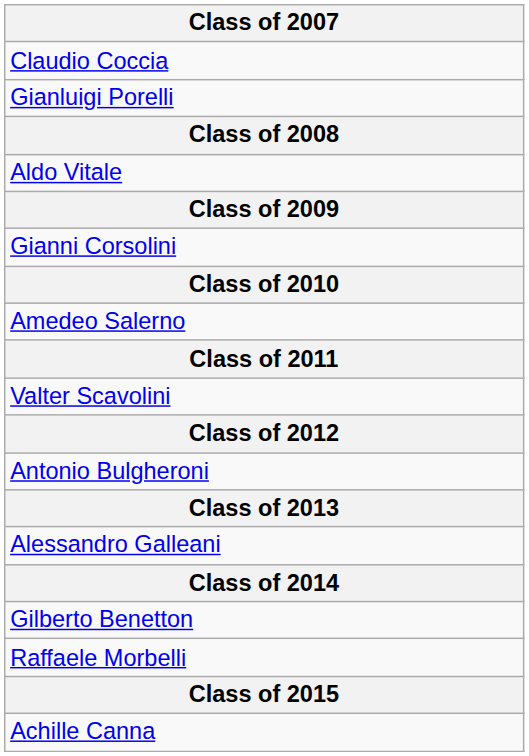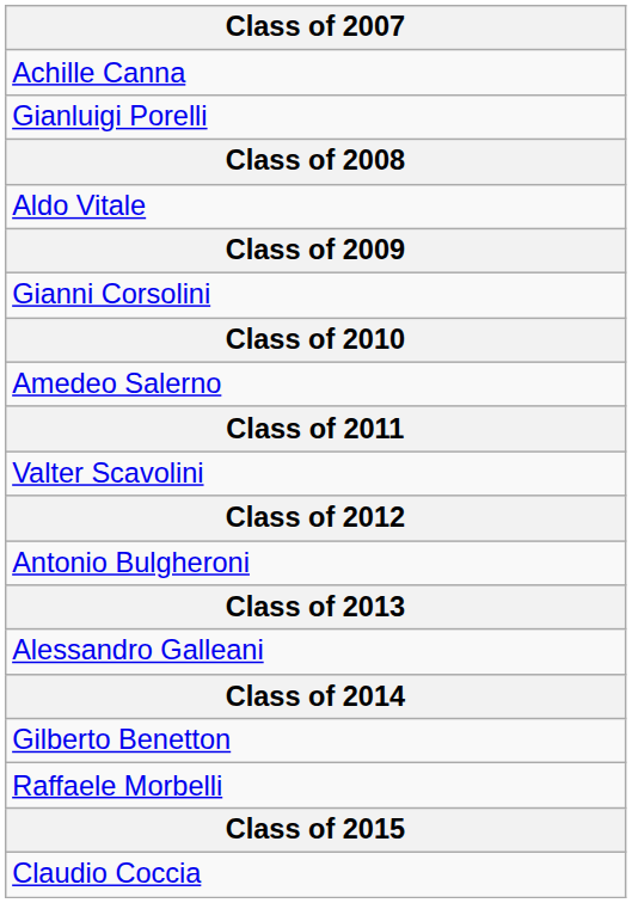row 2 | column 1: Claudio Coccia -> Achille Canna
row 20 | column 1: Achille Canna -> Claudio Coccia
